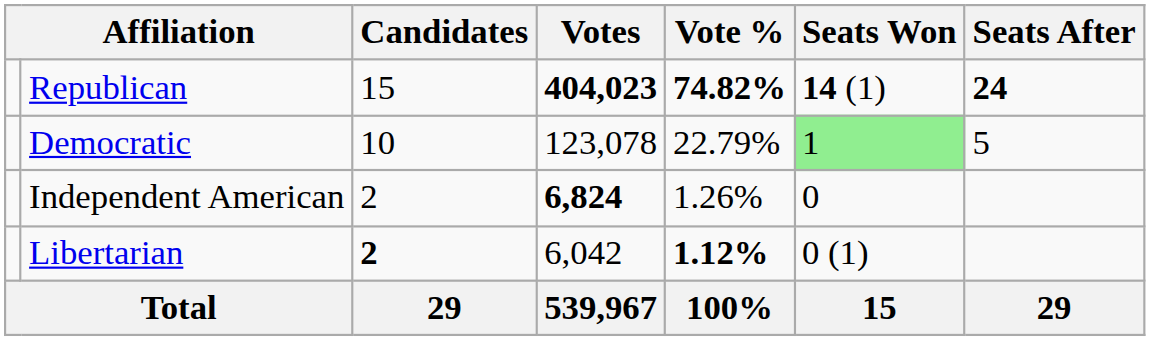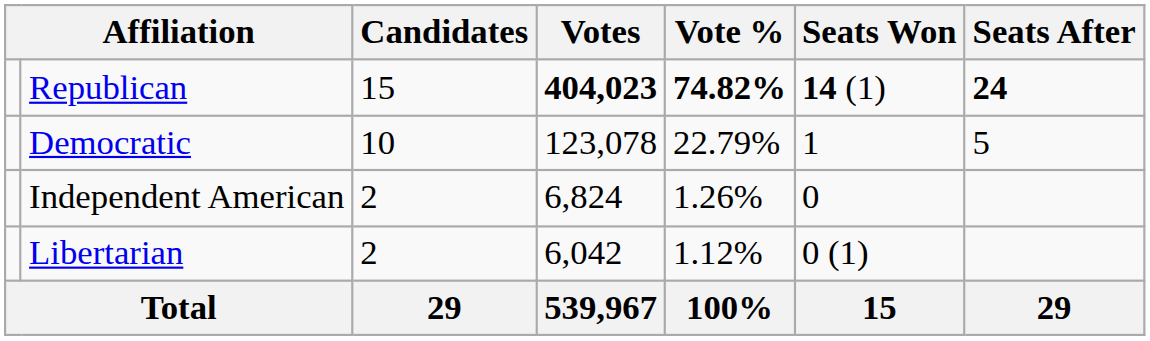Democratic | Seats Won: lightgreen background -> no background
Independent American | Votes: bold -> normal
Libertarian | Candidates: bold -> normal
Libertarian | Vote %: bold -> normal
